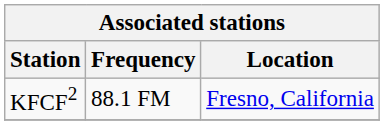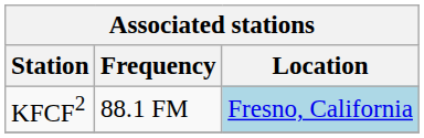KFCF2 | Location: no background -> lightblue background
